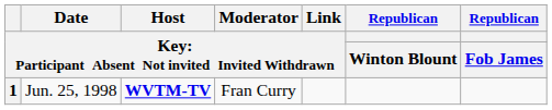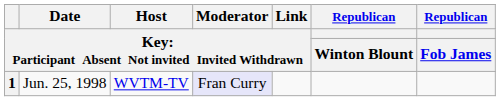1 | column 3: bold -> normal
1 | column 4: no background -> lavender background
